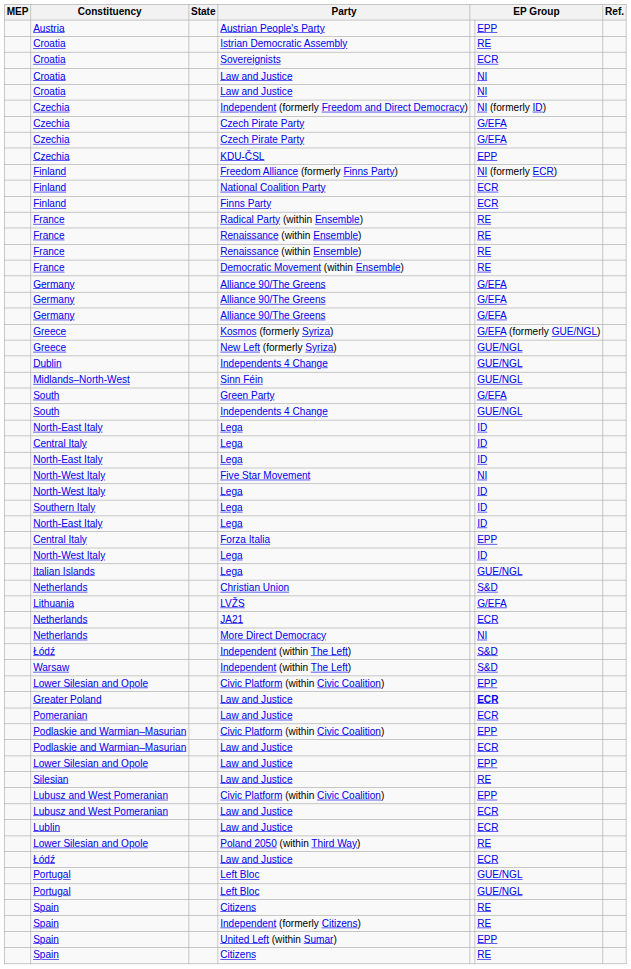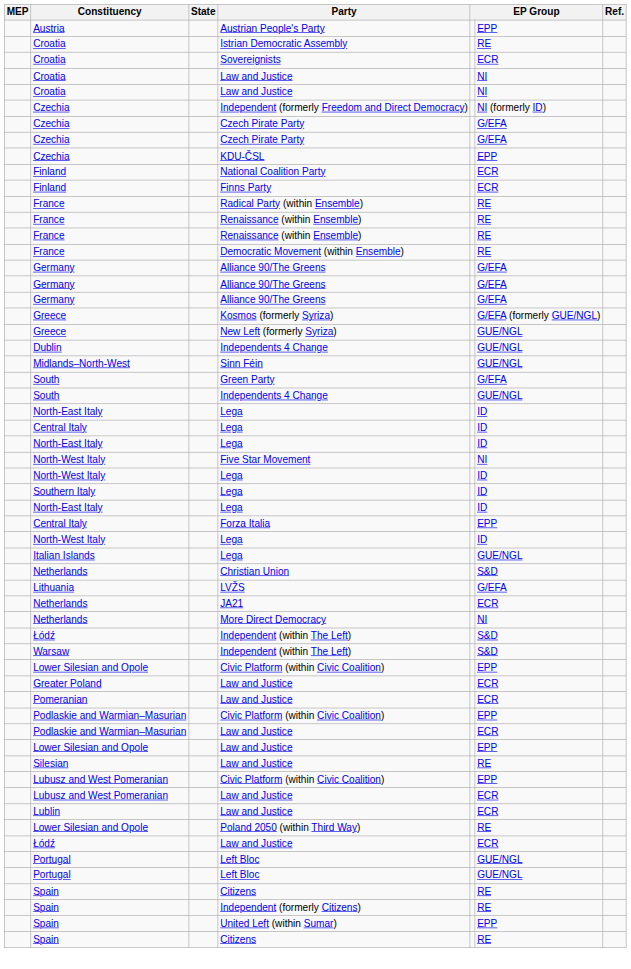- row: Finland | Freedom Alliance (formerly Finns Party) | NI (formerly ECR)
Greater Poland / Law and Justice | column 6: bold -> normal
